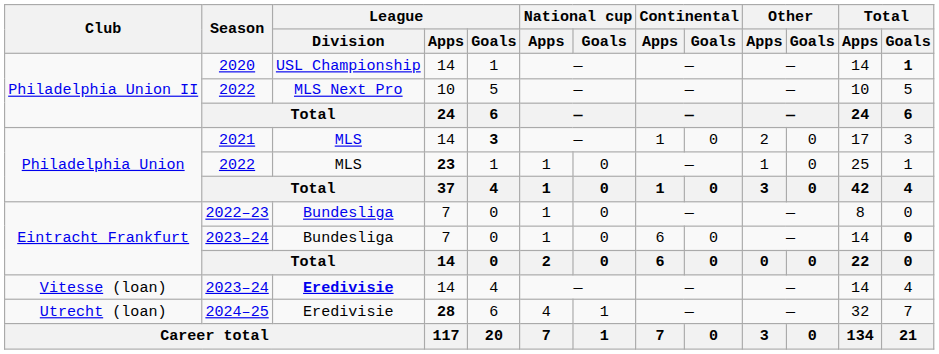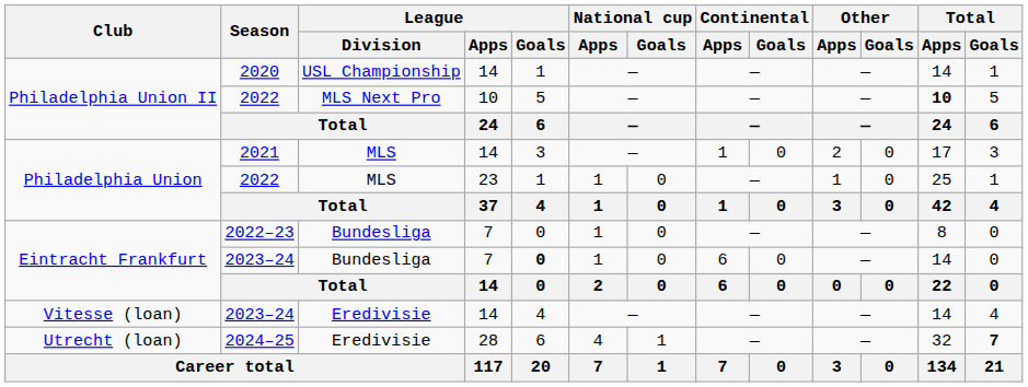2020 | Total / Goals: bold -> normal
Philadelphia Union II / 2022 | Total / Apps: normal -> bold
2021 | League / Goals: bold -> normal
Philadelphia Union / 2022 | League / Apps: bold -> normal
Eintracht Frankfurt / 2023–24 | League / Goals: normal -> bold
Eintracht Frankfurt / 2023–24 | Total / Goals: bold -> normal
Vitesse (loan) / 2023–24 | League / Division: bold -> normal
2024–25 | League / Apps: bold -> normal
2024–25 | Total / Goals: normal -> bold
